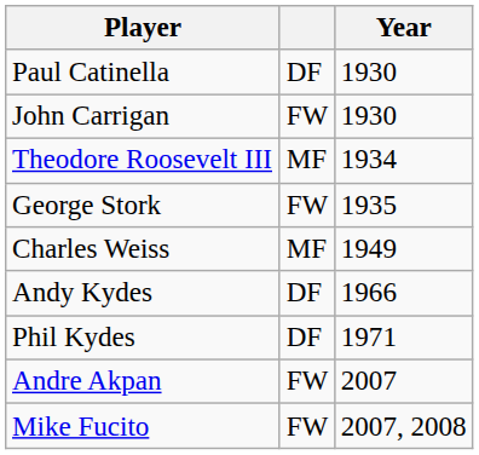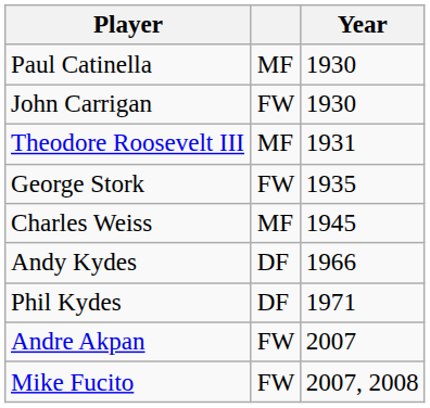Paul Catinella | column 2: DF -> MF
Theodore Roosevelt III | Year: 1934 -> 1931
Charles Weiss | Year: 1949 -> 1945
